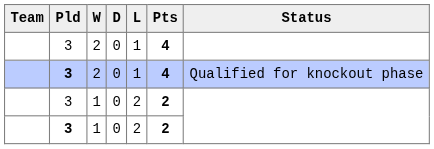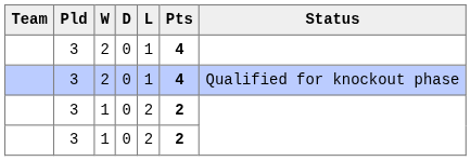row 3 | Pld: bold -> normal
row 5 | Pld: bold -> normal
